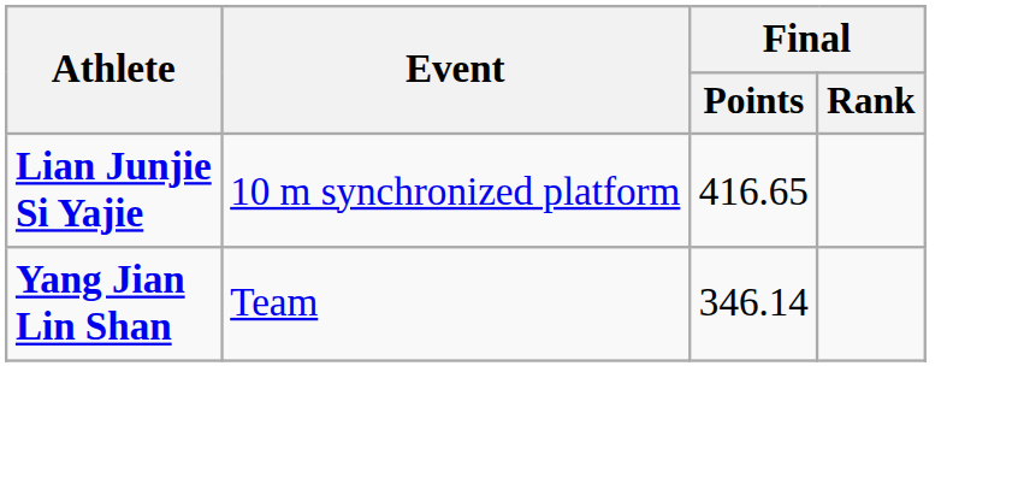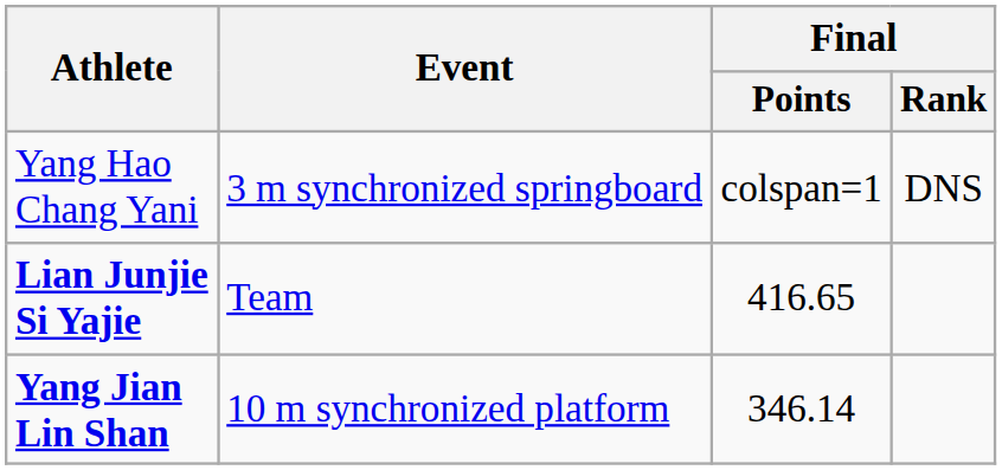+ row: Yang Hao Chang Yani | 3 m synchronized springboard | colspan=1 | DNS
Lian Junjie Si Yajie | Event: 10 m synchronized platform -> Team
Yang Jian Lin Shan | Event: Team -> 10 m synchronized platform
